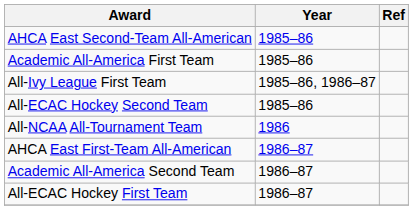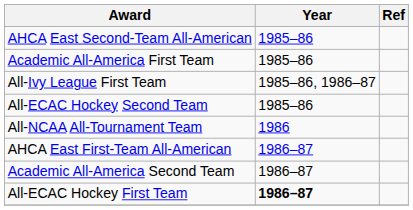row 9 | Year: normal -> bold
